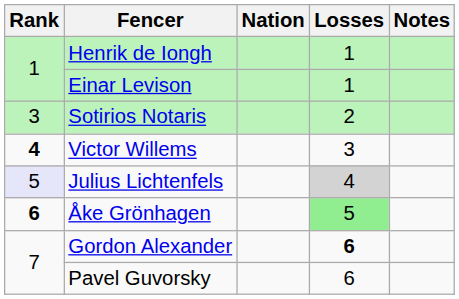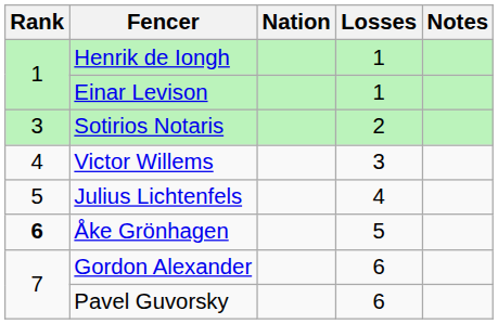Victor Willems | Rank: bold -> normal
Julius Lichtenfels | Rank: lavender background -> no background
Julius Lichtenfels | Losses: lightgrey background -> no background
Åke Grönhagen | Losses: lightgreen background -> no background
Gordon Alexander | Losses: bold -> normal
